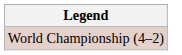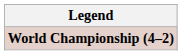row 2 | column 1: normal -> bold
